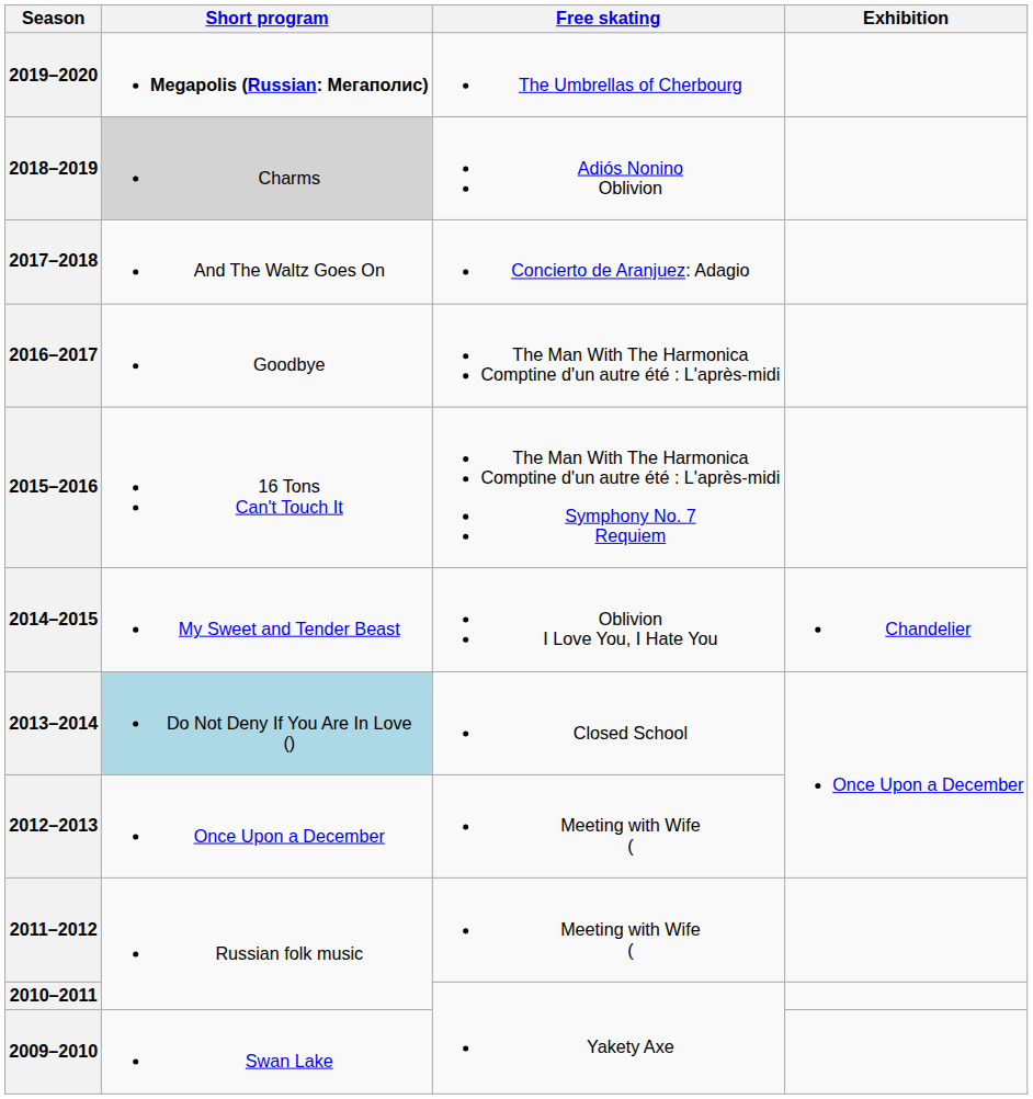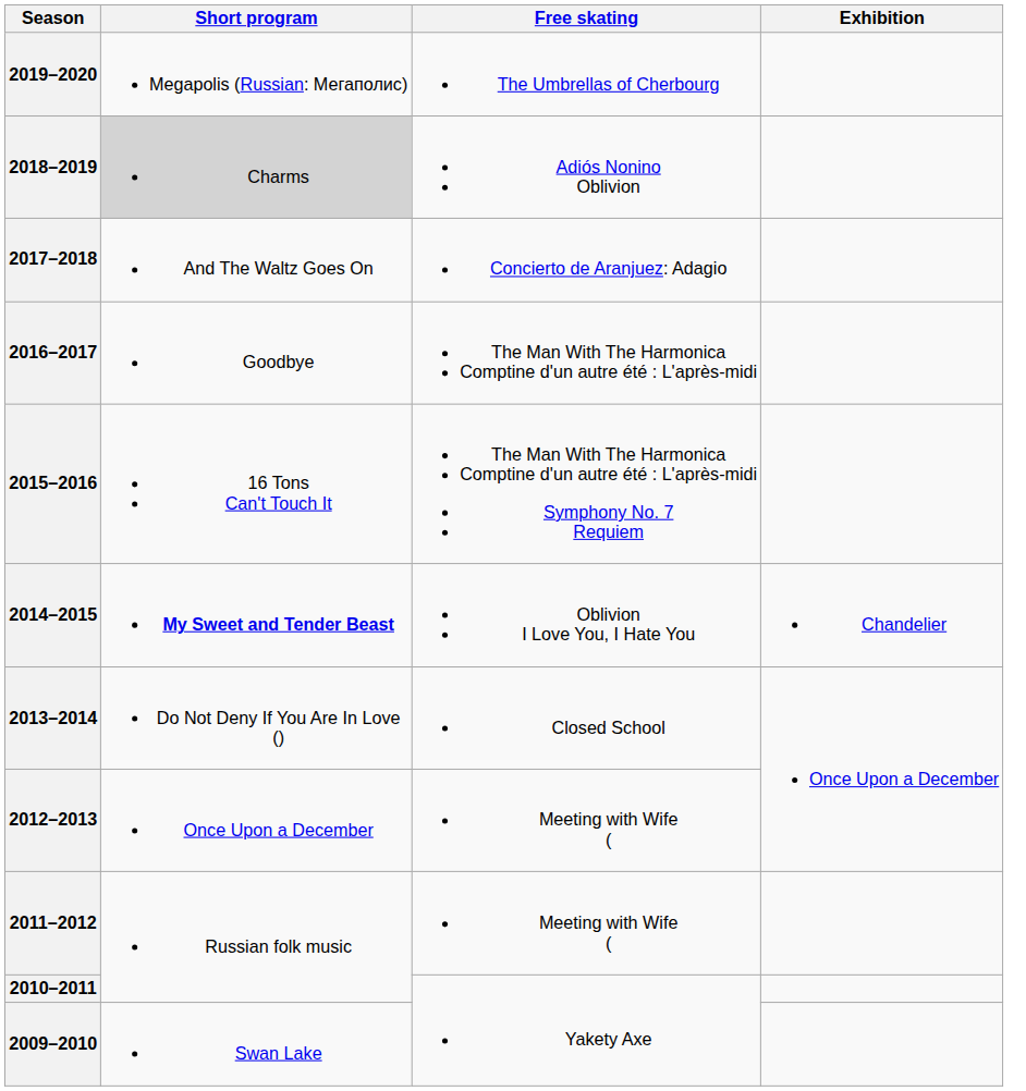2019–2020 | Short program: bold -> normal
2014–2015 | Short program: normal -> bold
2013–2014 | Short program: lightblue background -> no background
